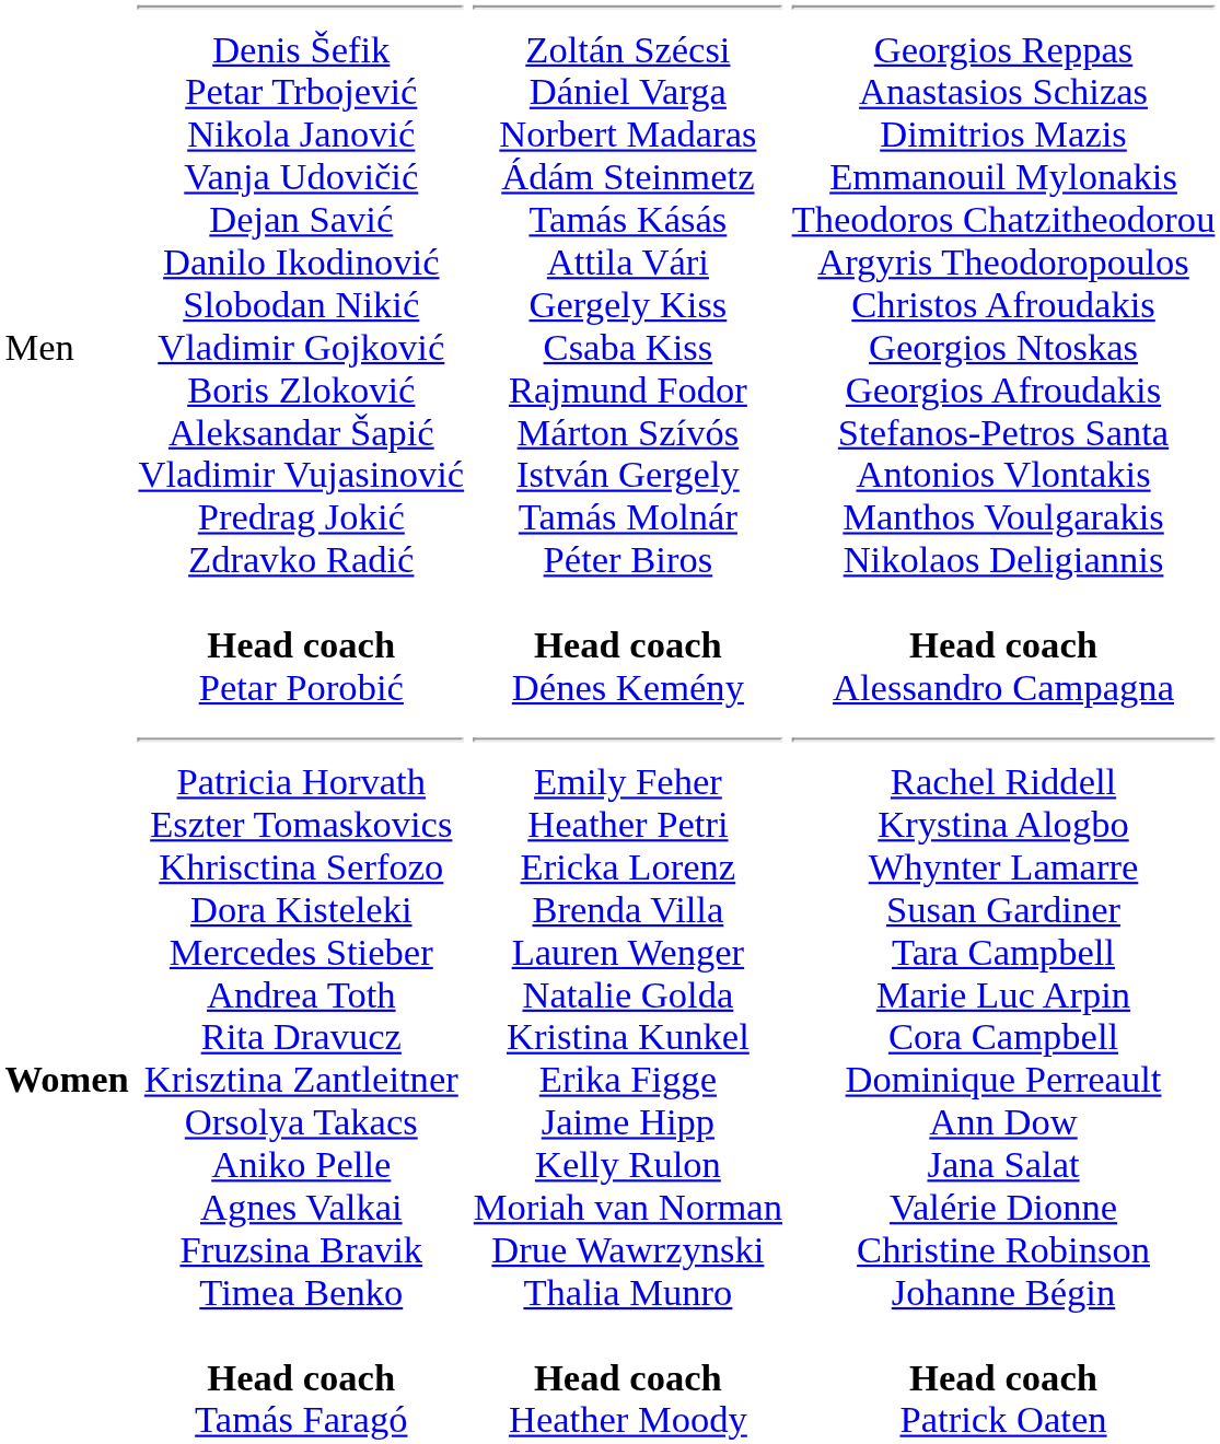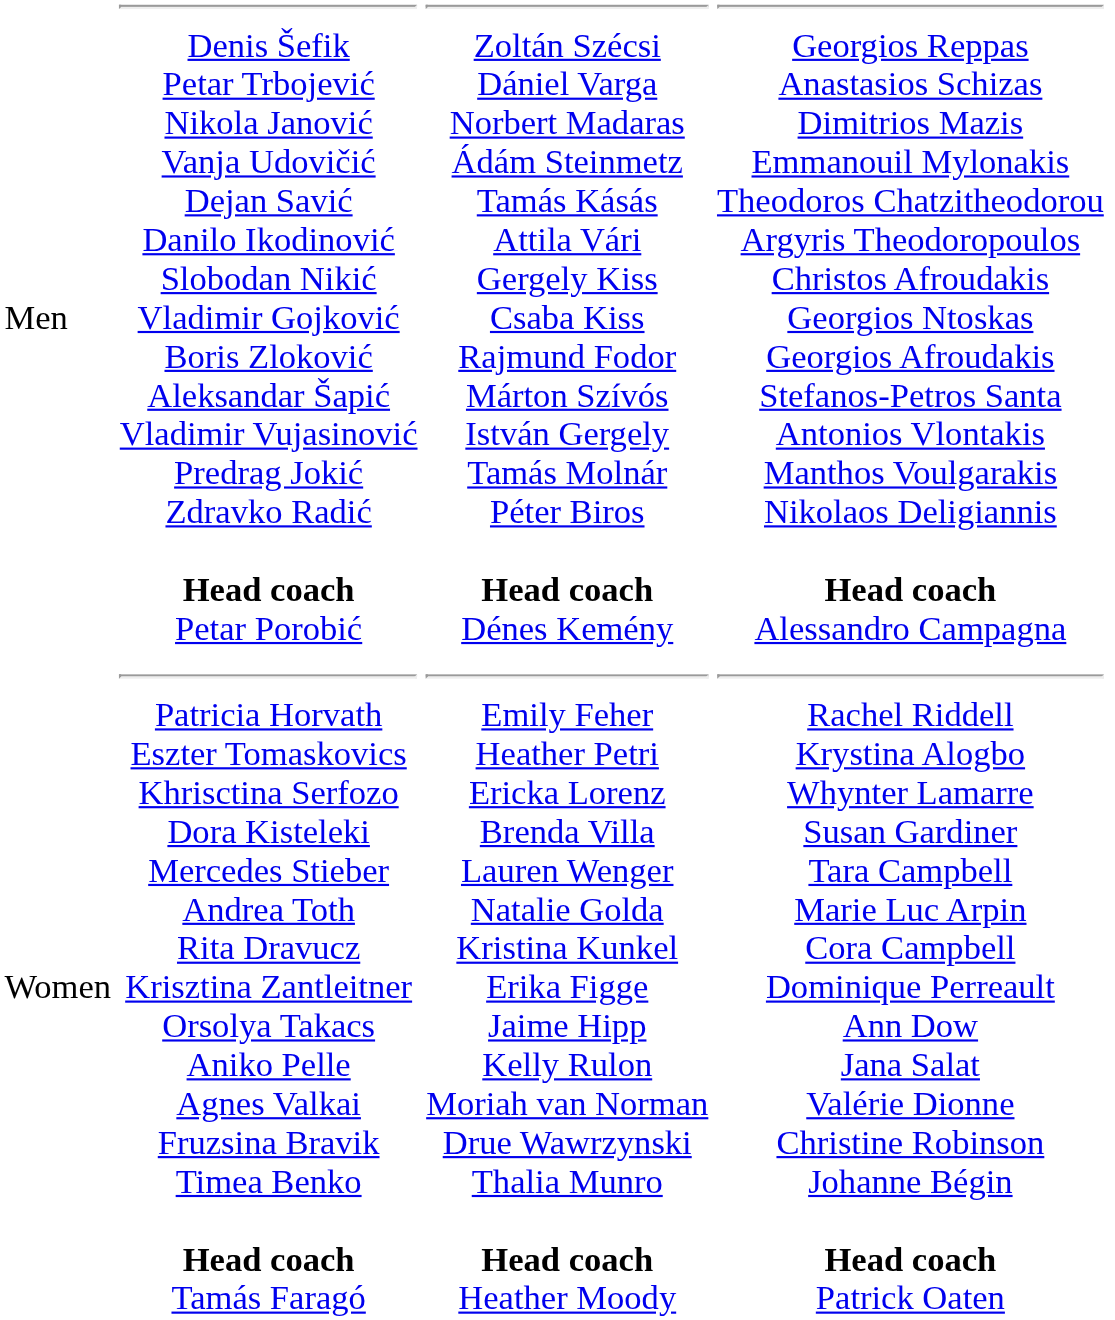Women | column 1: bold -> normal
